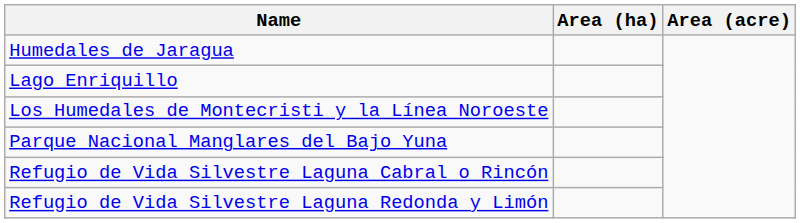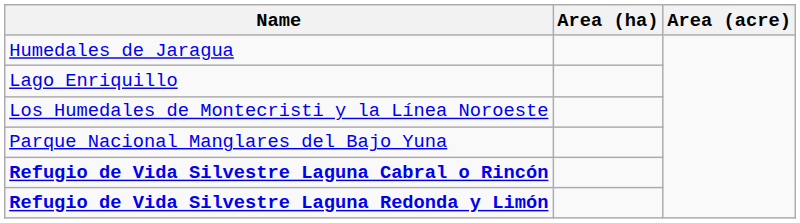Refugio de Vida Silvestre Laguna Cabral o Rincón | Name: normal -> bold
Refugio de Vida Silvestre Laguna Redonda y Limón | Name: normal -> bold
